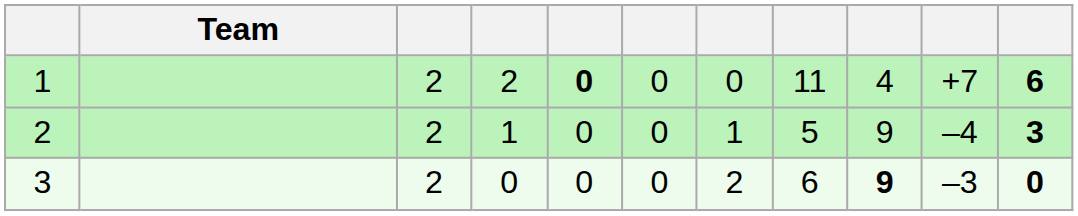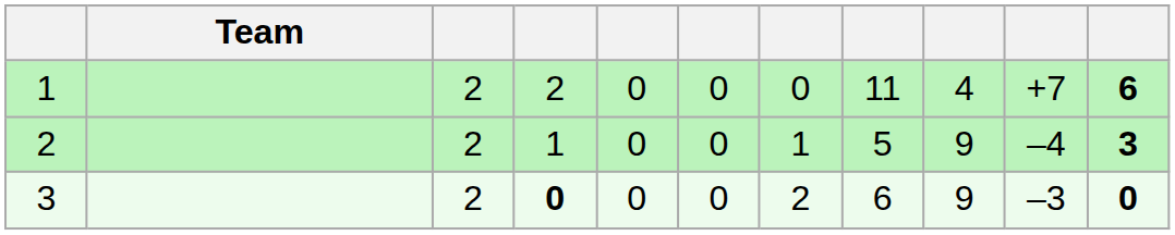row 2 | column 5: bold -> normal
row 4 | column 4: normal -> bold
row 4 | column 9: bold -> normal
